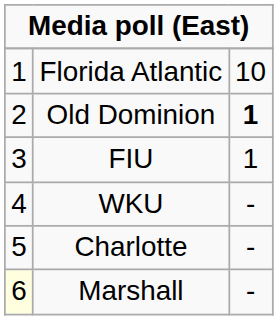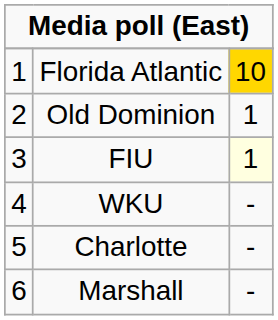Florida Atlantic | column 3: no background -> gold background
Old Dominion | column 3: bold -> normal
FIU | column 3: no background -> lightyellow background
Marshall | column 1: lightyellow background -> no background
